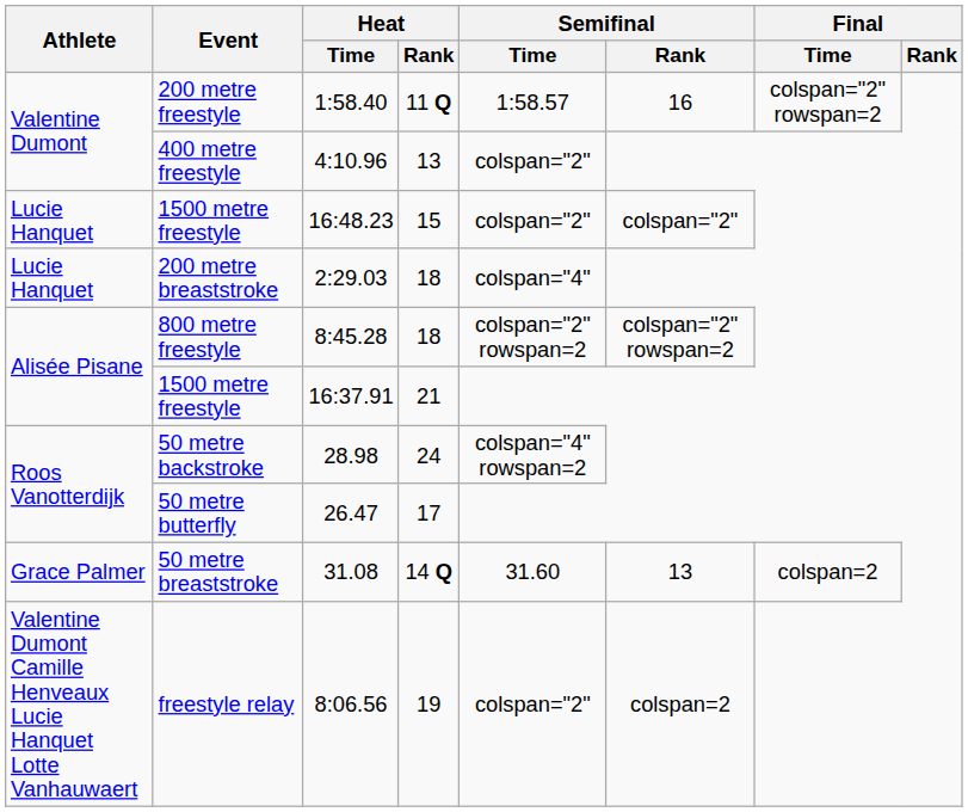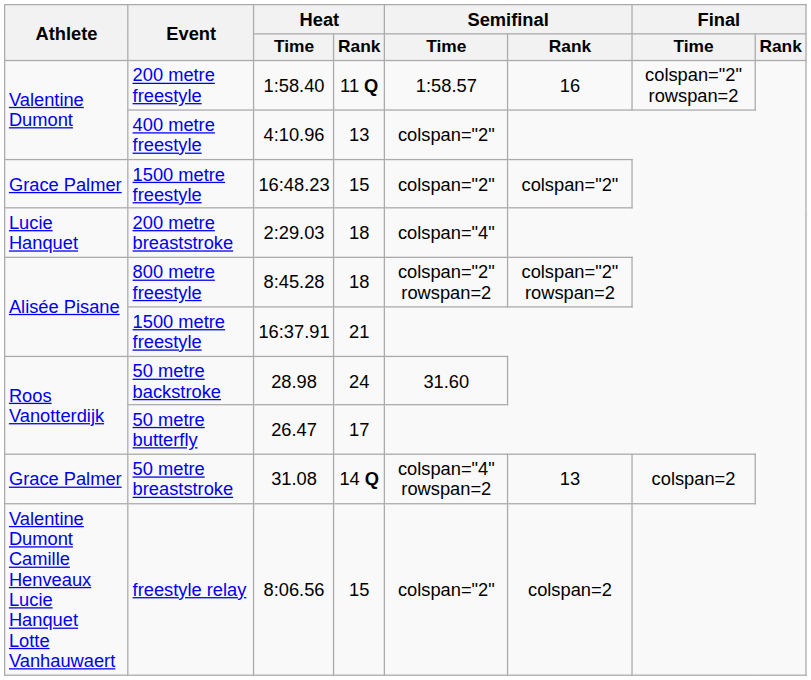1500 metre freestyle / 16:48.23 | Athlete: Lucie Hanquet -> Grace Palmer
50 metre backstroke | Semifinal / Time: colspan="4" rowspan=2 -> 31.60
50 metre breaststroke | Semifinal / Time: 31.60 -> colspan="4" rowspan=2
freestyle relay | Heat / Rank: 19 -> 15
